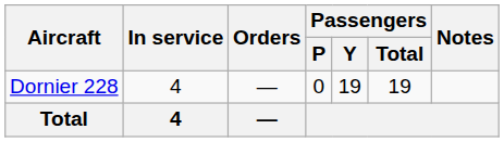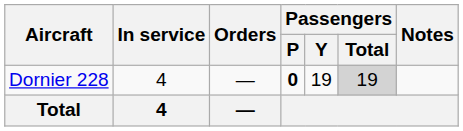Dornier 228 | Passengers / P: normal -> bold
Dornier 228 | Passengers / Total: no background -> lightgrey background
